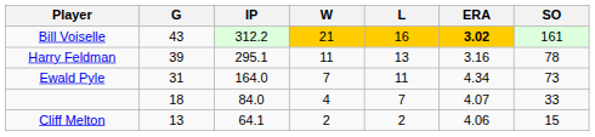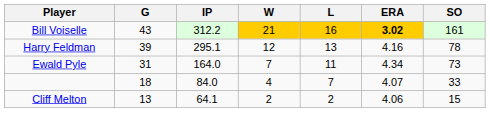Harry Feldman | W: 11 -> 12
Harry Feldman | ERA: 3.16 -> 4.16
